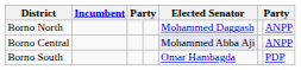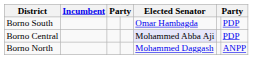rows swapped: Borno North <-> Borno South
Borno Central | column 7: ANPP -> PDP
